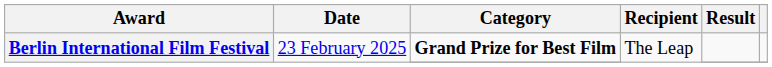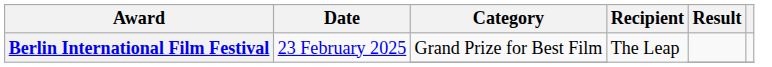row 2 | Category: bold -> normal
